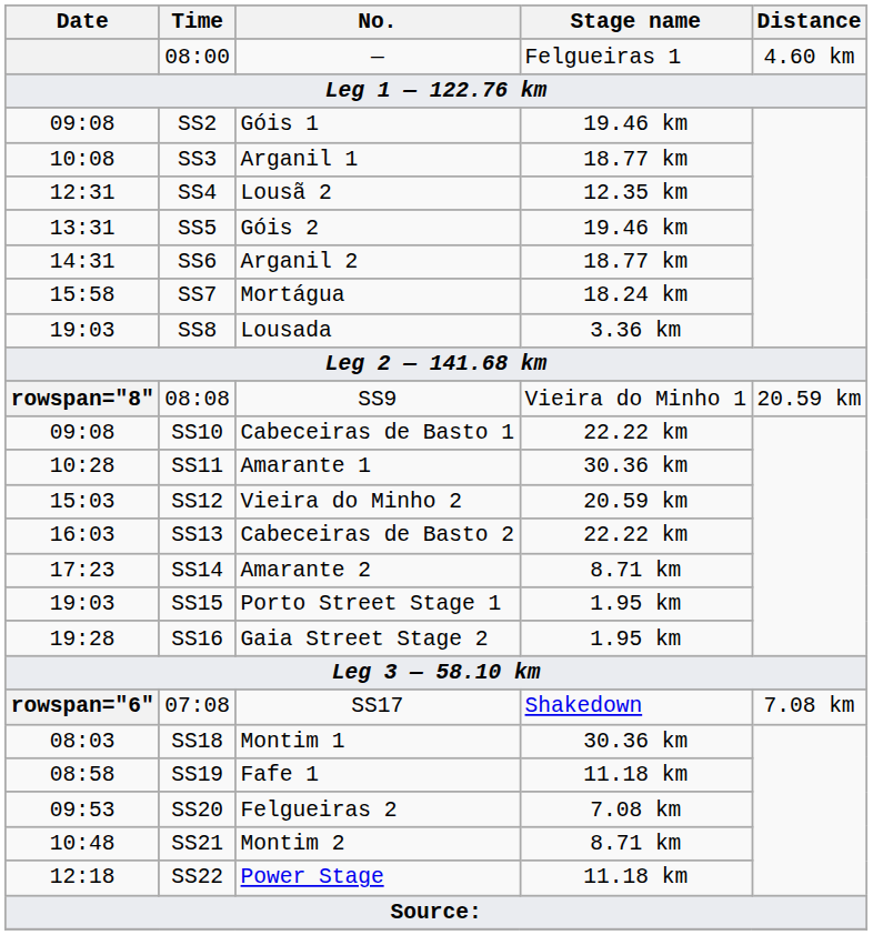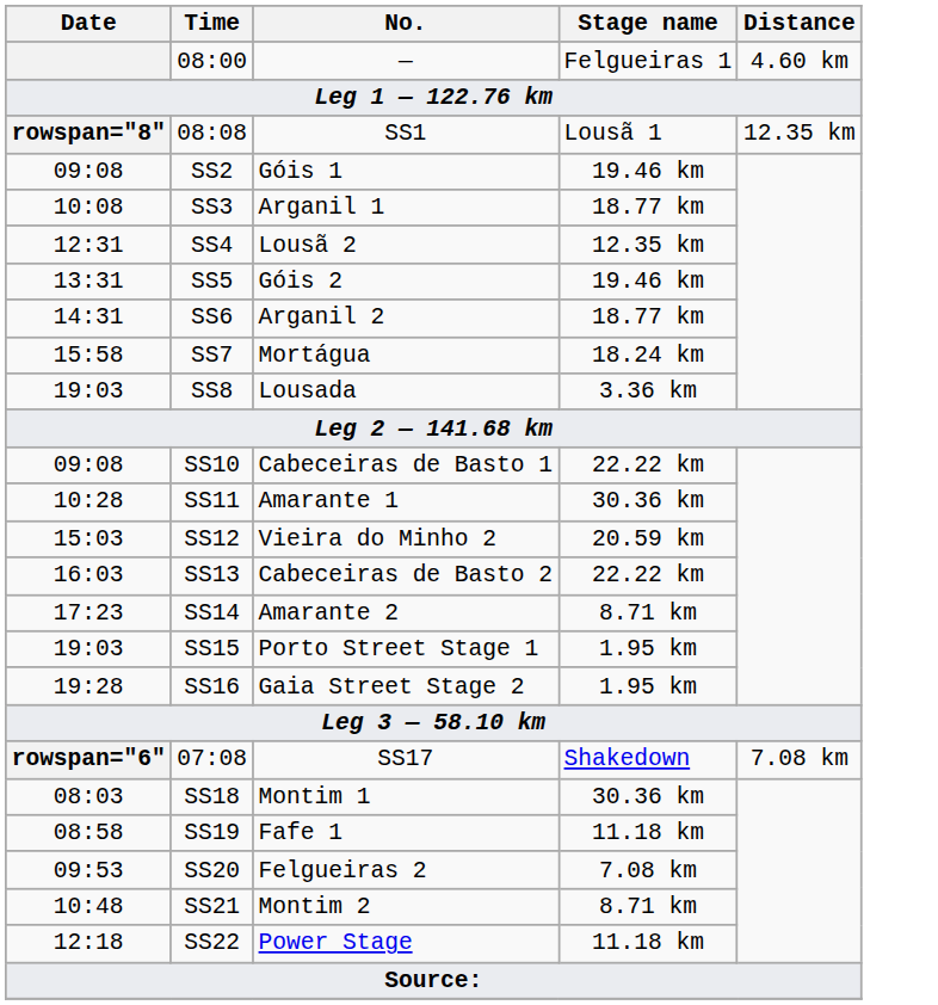+ row: rowspan="8" | 08:08 | SS1 | Lousã 1 | 12.35 km
- row: rowspan="8" | 08:08 | SS9 | Vieira do Minho 1 | 20.59 km
